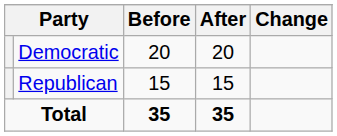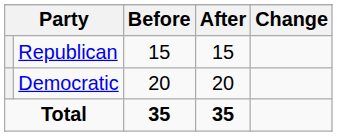rows swapped: Democratic <-> Republican
